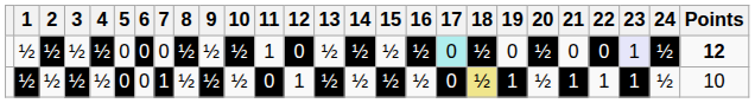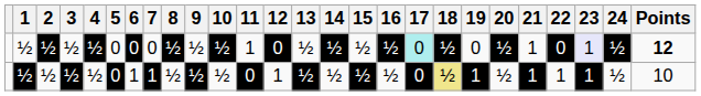row 2 | 21: 0 -> 1
row 3 | 6: 0 -> 1
